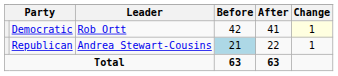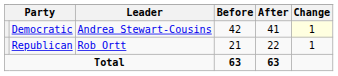Democratic | Leader: Rob Ortt -> Andrea Stewart-Cousins
Republican | Leader: Andrea Stewart-Cousins -> Rob Ortt
Republican | Before: lightblue background -> no background
